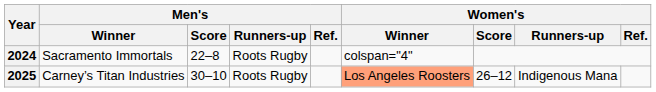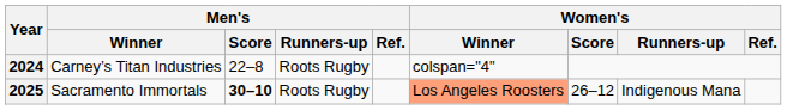2024 | Men's / Winner: Sacramento Immortals -> Carney’s Titan Industries
2025 | Men's / Winner: Carney’s Titan Industries -> Sacramento Immortals
2025 | Men's / Score: normal -> bold
